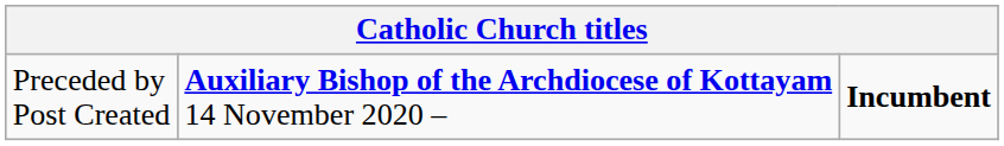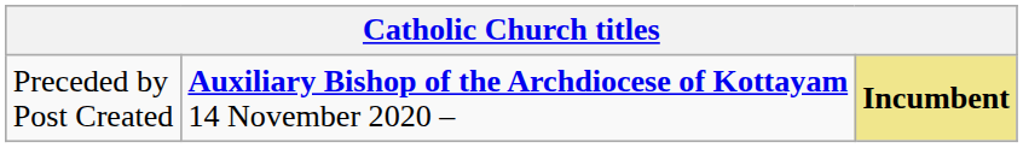Preceded by Post Created | column 3: no background -> khaki background
